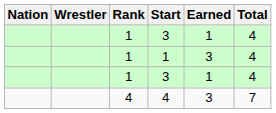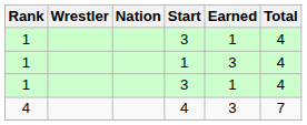columns swapped: Rank <-> Nation
